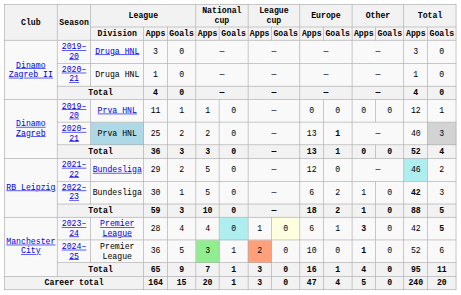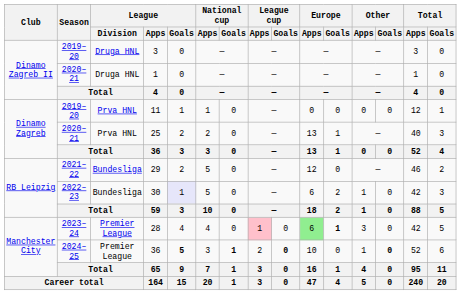25 | League / Division: lightblue background -> no background
25 | Europe / Goals: bold -> normal
25 | Total / Goals: lightgrey background -> no background
29 | Total / Apps: paleturquoise background -> no background
30 | League / Goals: no background -> lavender background
30 | Total / Apps: bold -> normal
28 | National cup / Goals: paleturquoise background -> no background
28 | League cup / Apps: no background -> pink background
28 | League cup / Goals: lightyellow background -> no background
28 | Europe / Apps: no background -> lightgreen background
28 | Europe / Goals: normal -> bold
28 | Other / Apps: bold -> normal
28 | Total / Goals: bold -> normal
2024–25 / 36 | League / Goals: normal -> bold
2024–25 / 36 | National cup / Apps: lightgreen background -> no background
2024–25 / 36 | National cup / Goals: normal -> bold
2024–25 / 36 | League cup / Apps: lightsalmon background -> no background
2024–25 / 36 | League cup / Goals: normal -> bold
2024–25 / 36 | Other / Apps: bold -> normal
2024–25 / 36 | Other / Goals: normal -> bold
